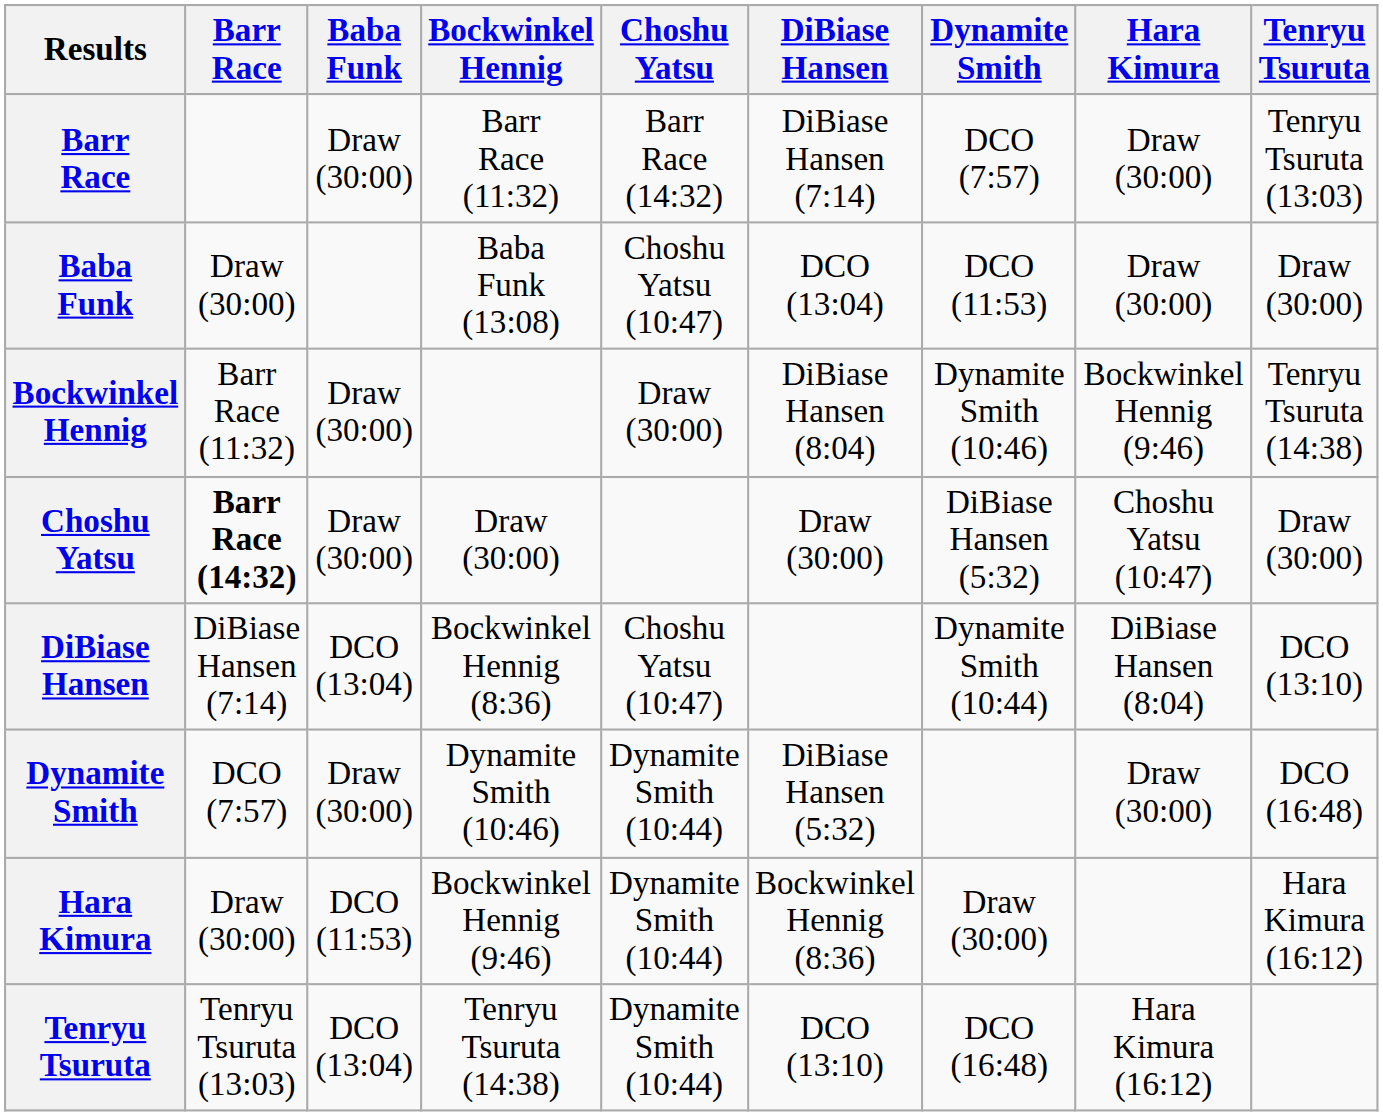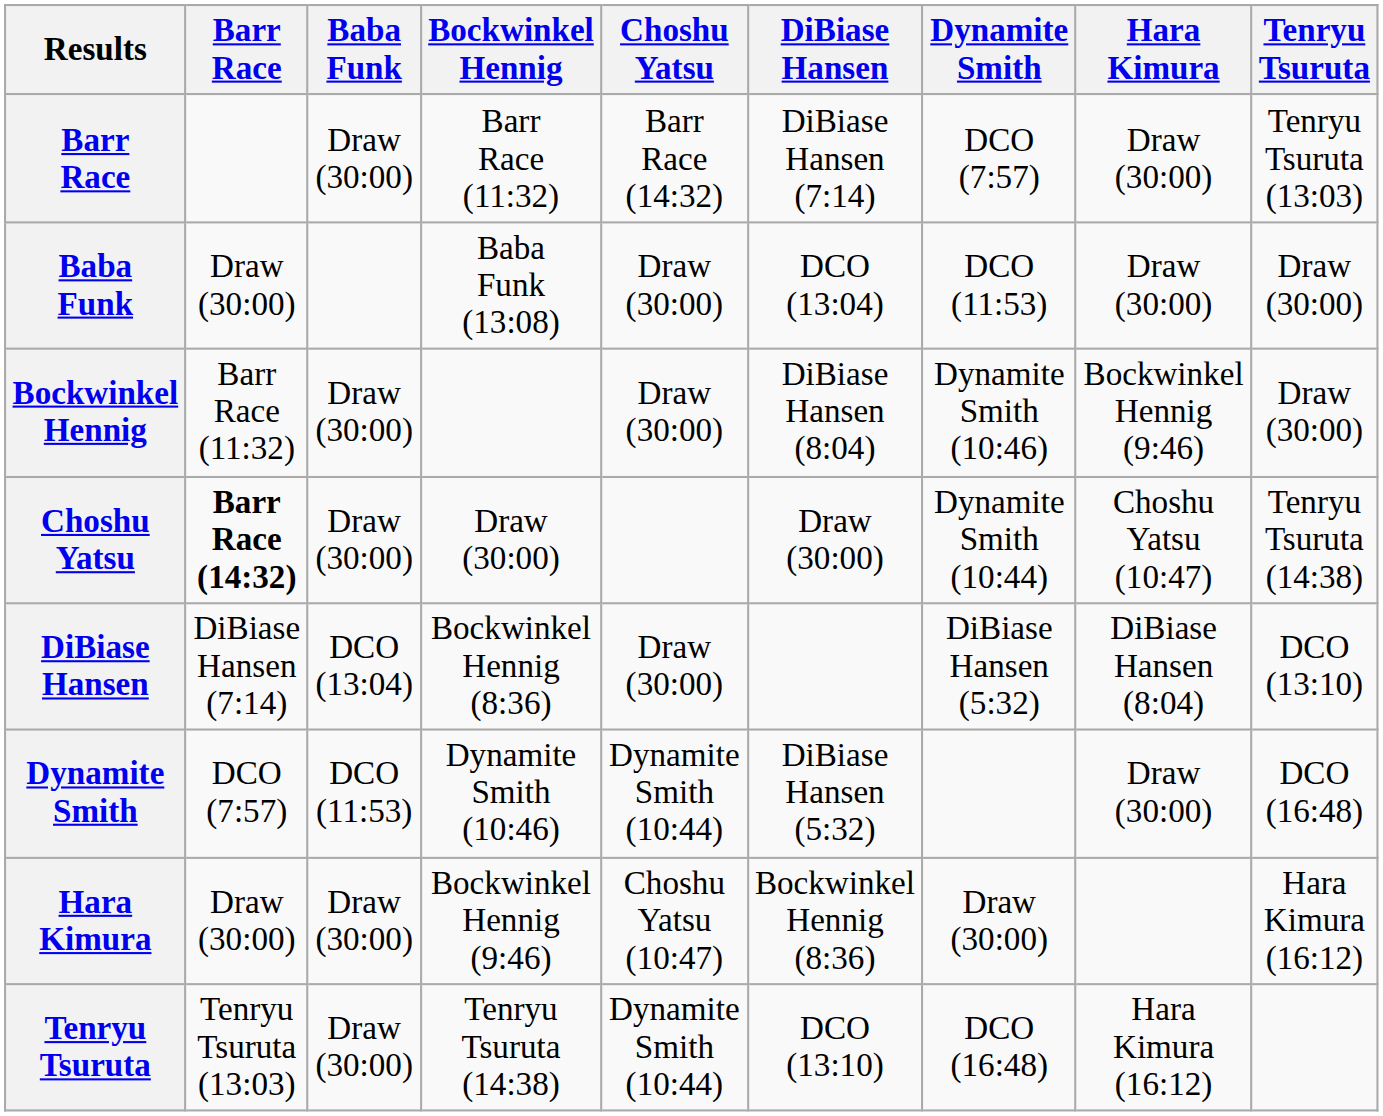row 3 | Choshu Yatsu: Choshu Yatsu (10:47) -> Draw (30:00)
row 4 | Tenryu Tsuruta: Tenryu Tsuruta (14:38) -> Draw (30:00)
row 5 | Dynamite Smith: DiBiase Hansen (5:32) -> Dynamite Smith (10:44)
row 5 | Tenryu Tsuruta: Draw (30:00) -> Tenryu Tsuruta (14:38)
row 6 | Choshu Yatsu: Choshu Yatsu (10:47) -> Draw (30:00)
row 6 | Dynamite Smith: Dynamite Smith (10:44) -> DiBiase Hansen (5:32)
row 7 | Baba Funk: Draw (30:00) -> DCO (11:53)
row 8 | Baba Funk: DCO (11:53) -> Draw (30:00)
row 8 | Choshu Yatsu: Dynamite Smith (10:44) -> Choshu Yatsu (10:47)
row 9 | Baba Funk: DCO (13:04) -> Draw (30:00)
